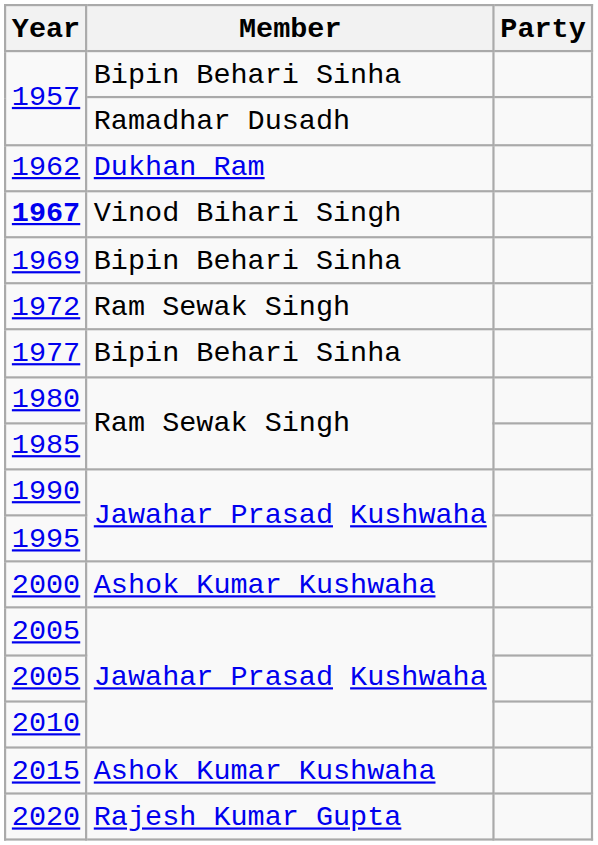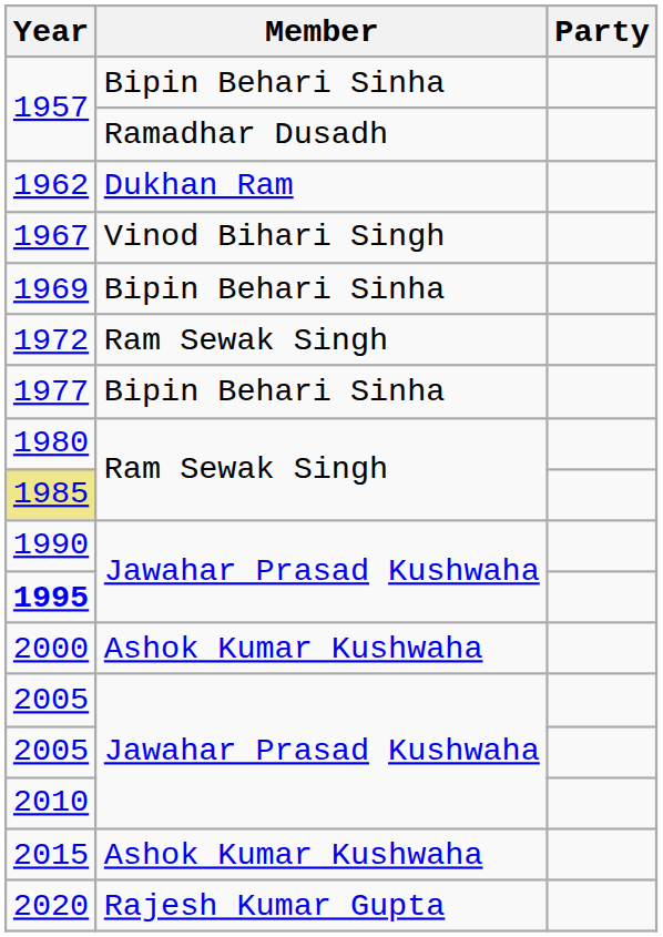1967 | Year: bold -> normal
1985 | Year: no background -> khaki background
1995 | Year: normal -> bold
